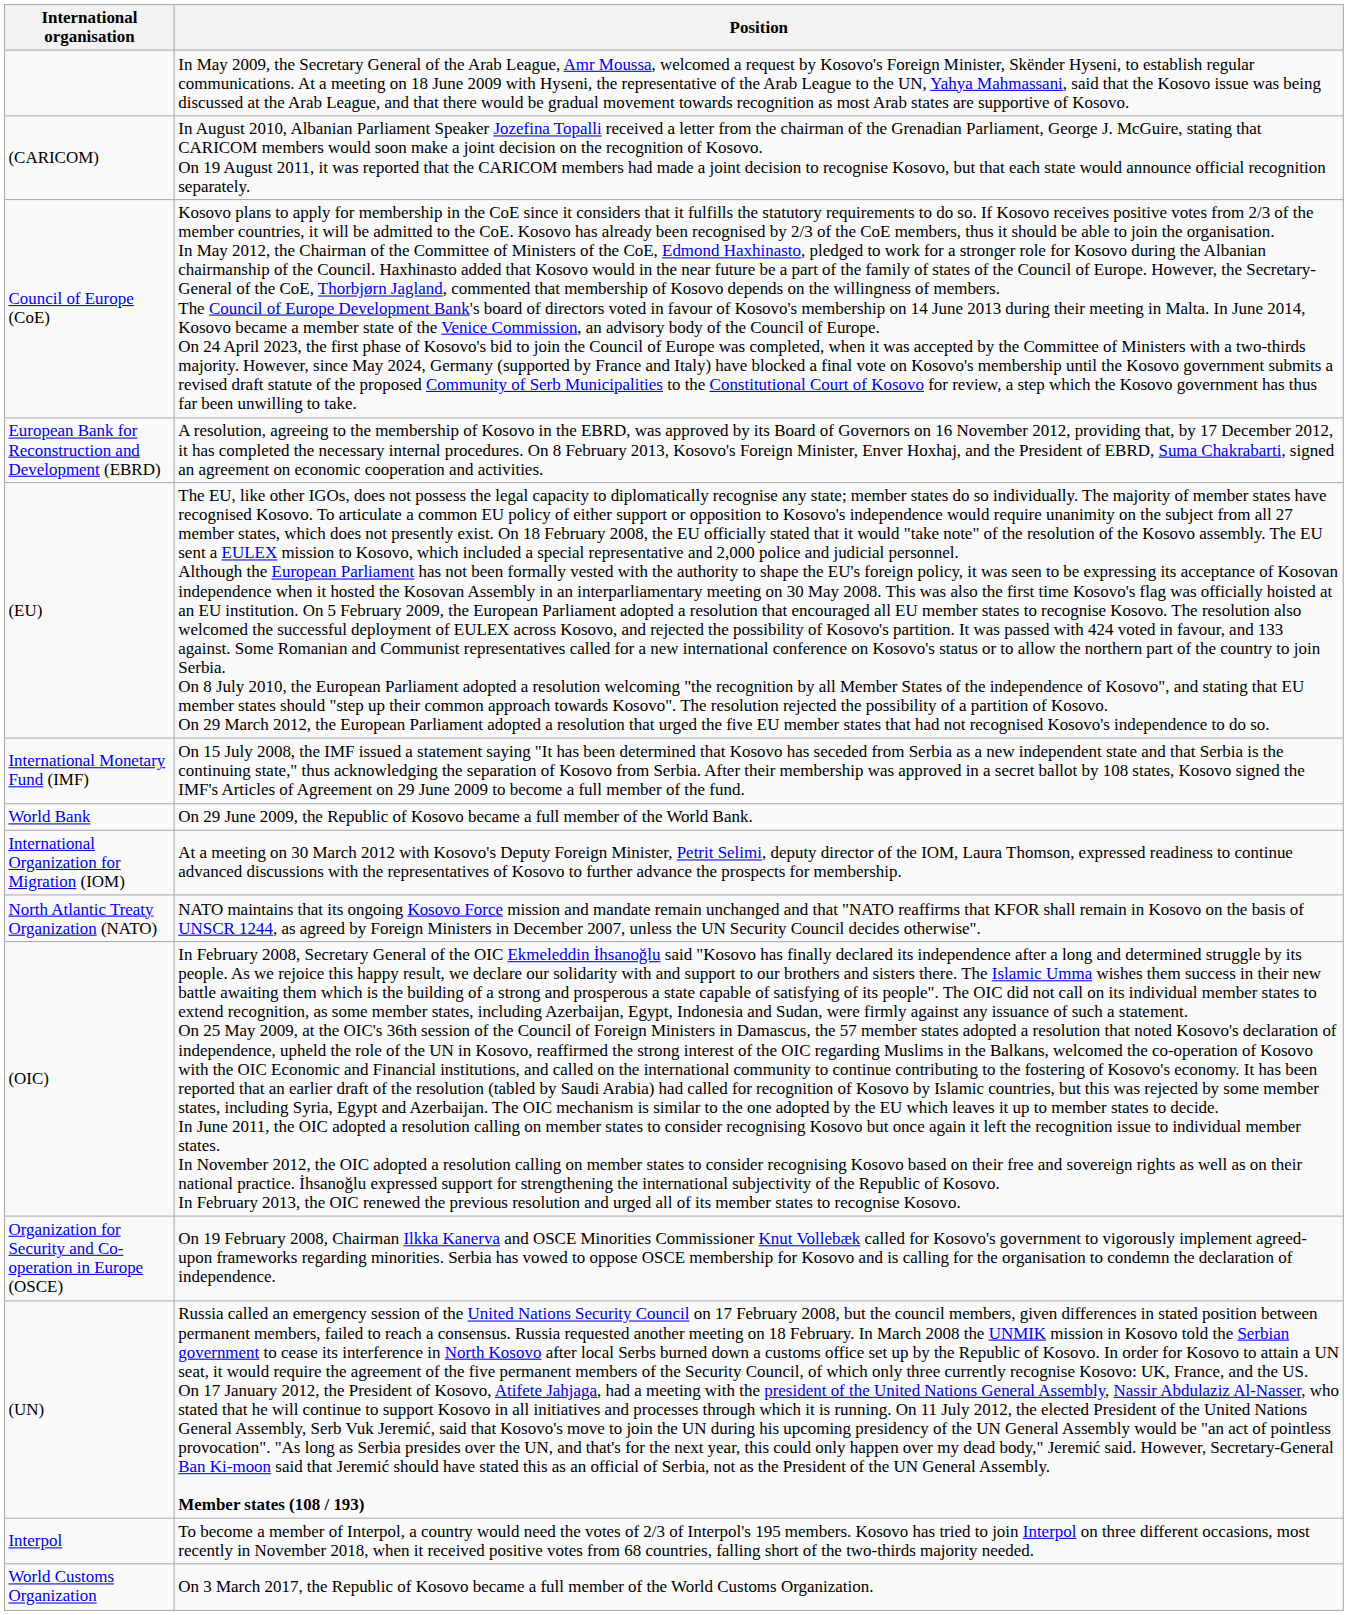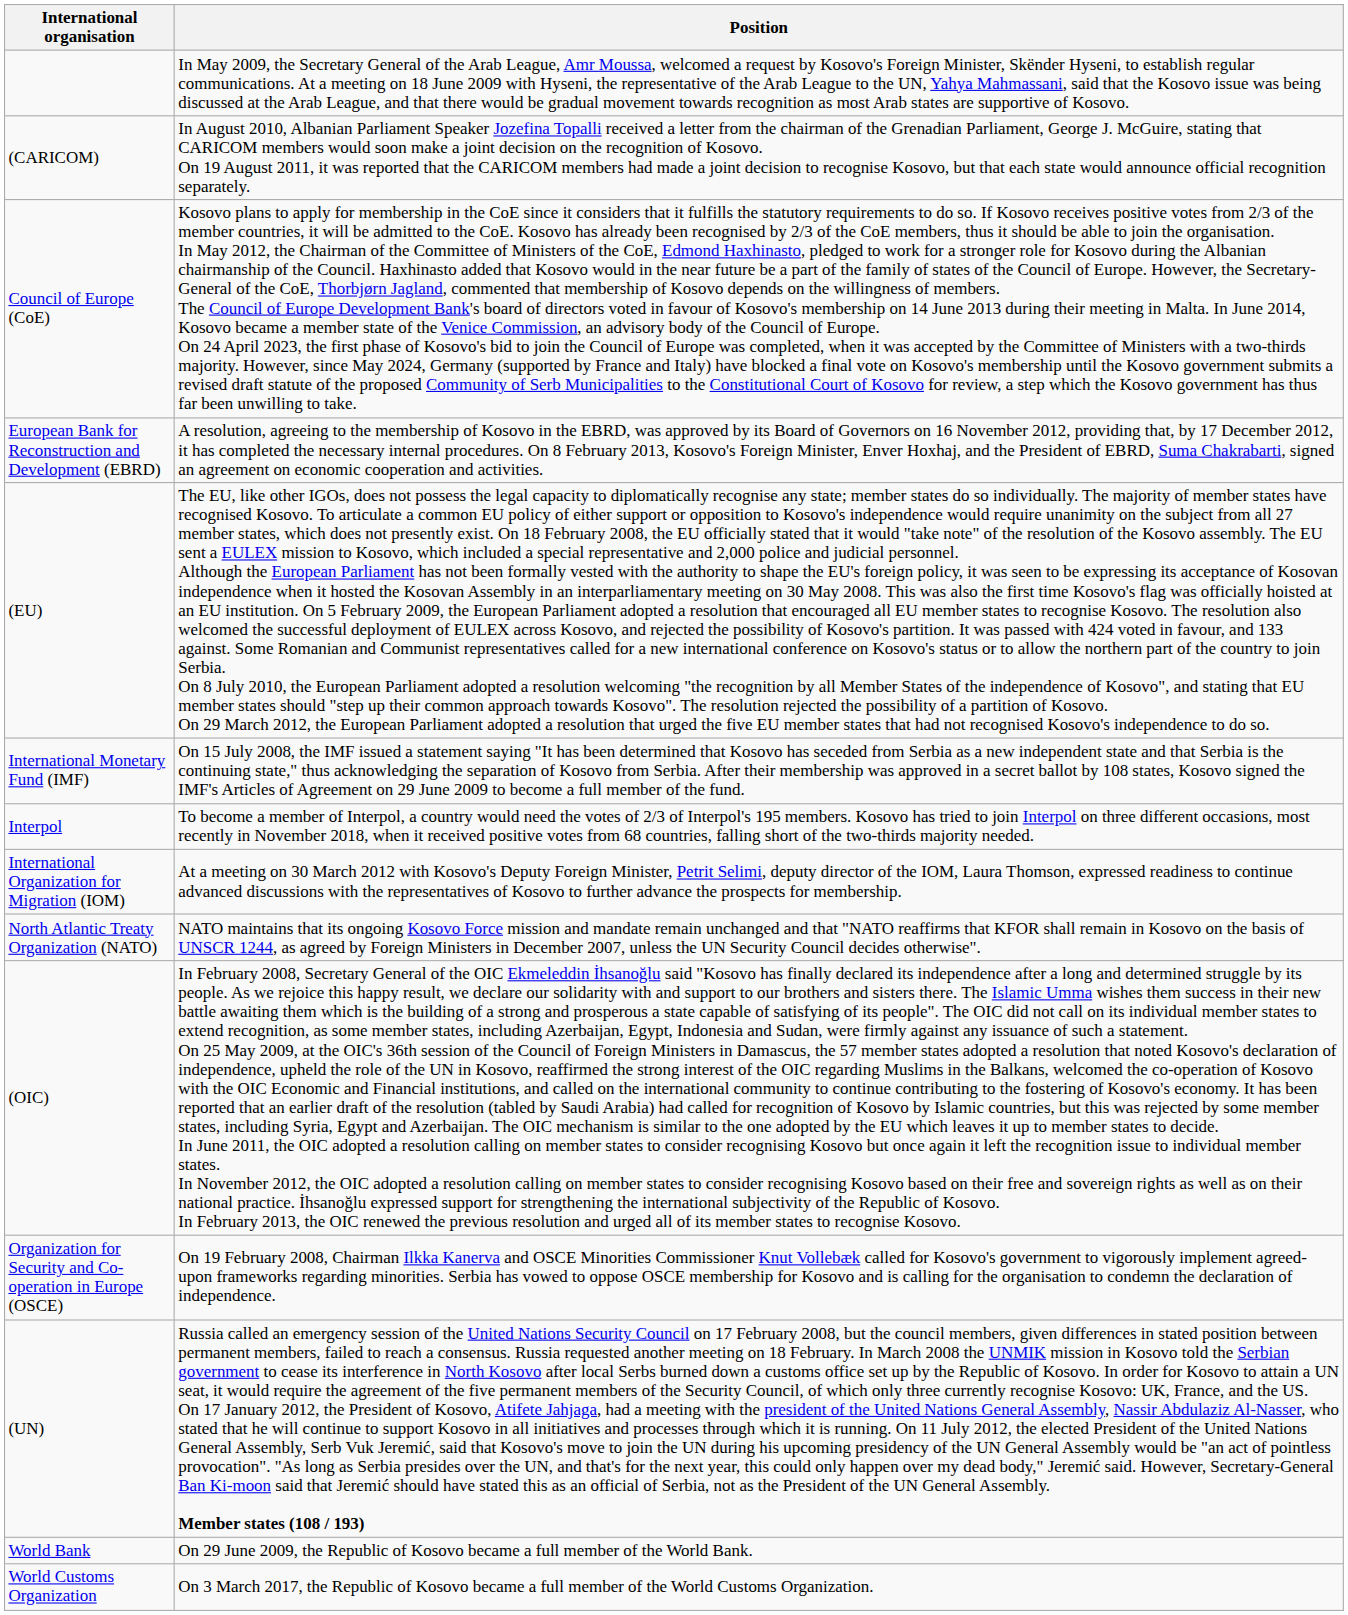rows swapped: Interpol <-> World Bank
